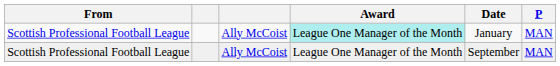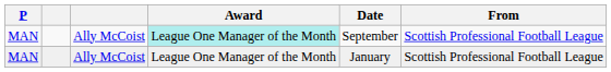columns swapped: P <-> From
row 2 | Date: January -> September
row 3 | Date: September -> January
